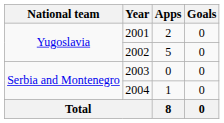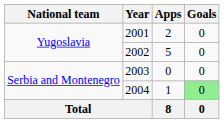2004 | Goals: no background -> lightgreen background
